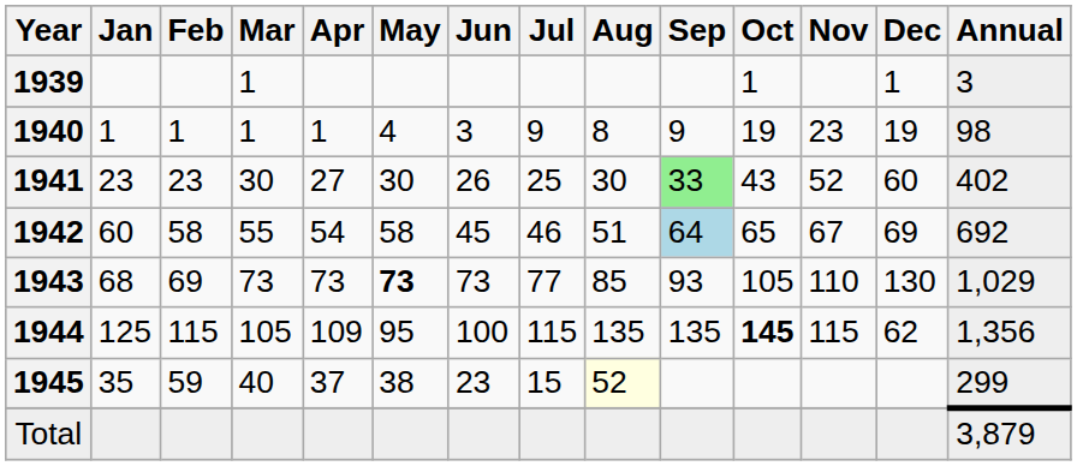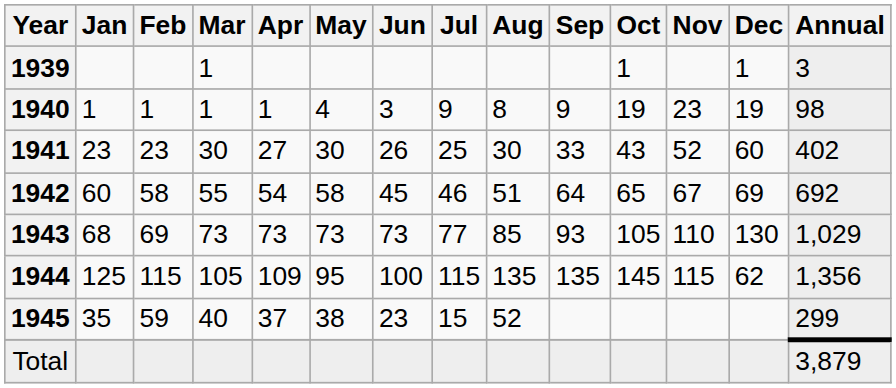1941 | Sep: lightgreen background -> no background
1942 | Sep: lightblue background -> no background
1943 | May: bold -> normal
1944 | Oct: bold -> normal
1945 | Aug: lightyellow background -> no background
